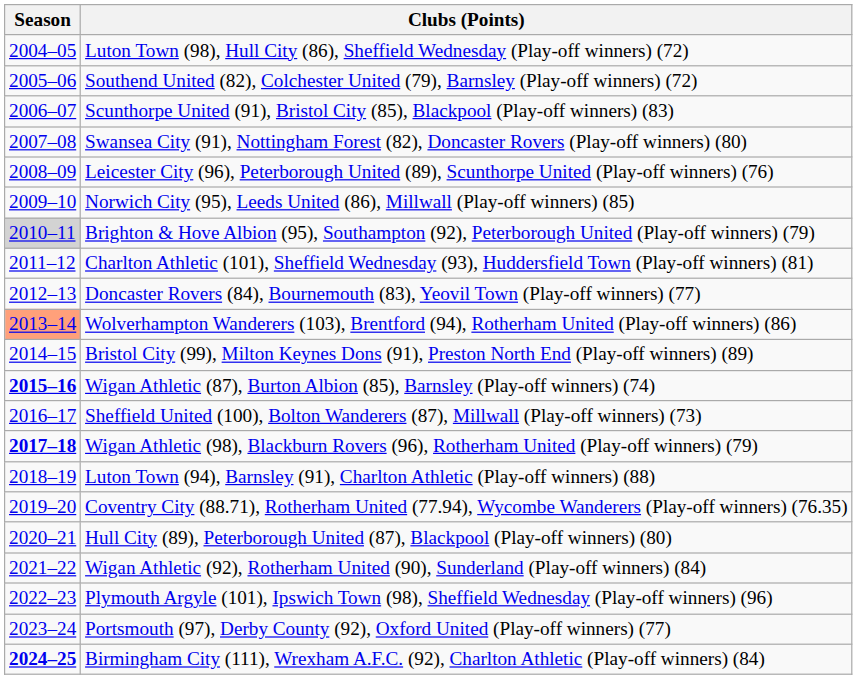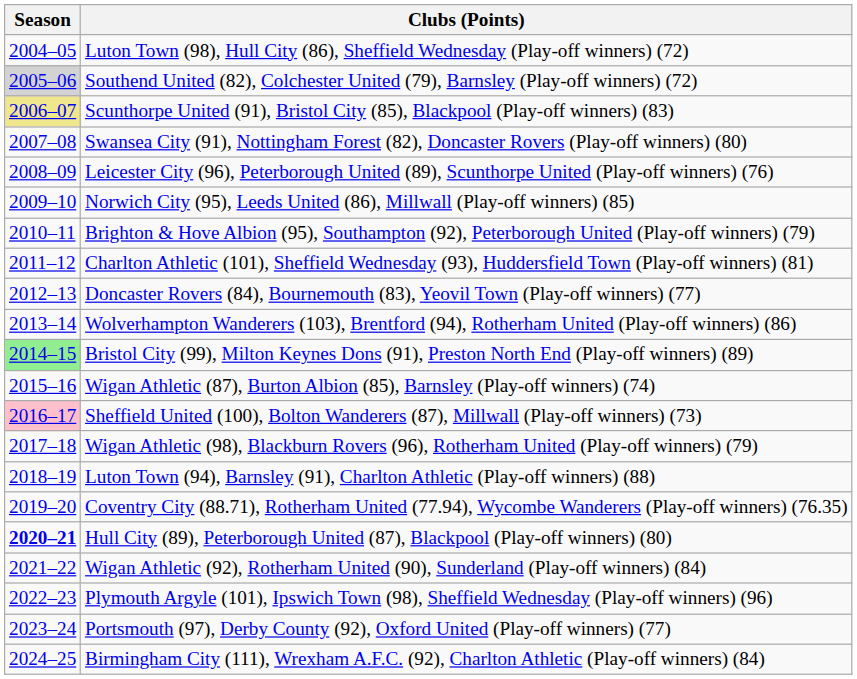row 3 | Season: no background -> lightgrey background
row 4 | Season: no background -> khaki background
row 8 | Season: lightgrey background -> no background
row 11 | Season: lightsalmon background -> no background
row 12 | Season: no background -> lightgreen background
row 13 | Season: bold -> normal
row 14 | Season: no background -> pink background
row 15 | Season: bold -> normal
row 18 | Season: normal -> bold
row 22 | Season: bold -> normal
